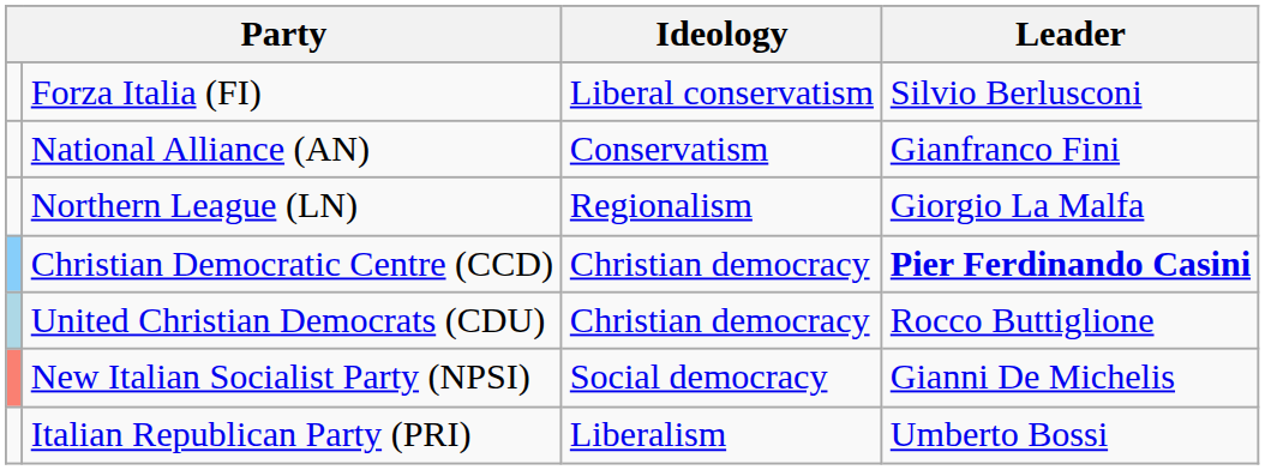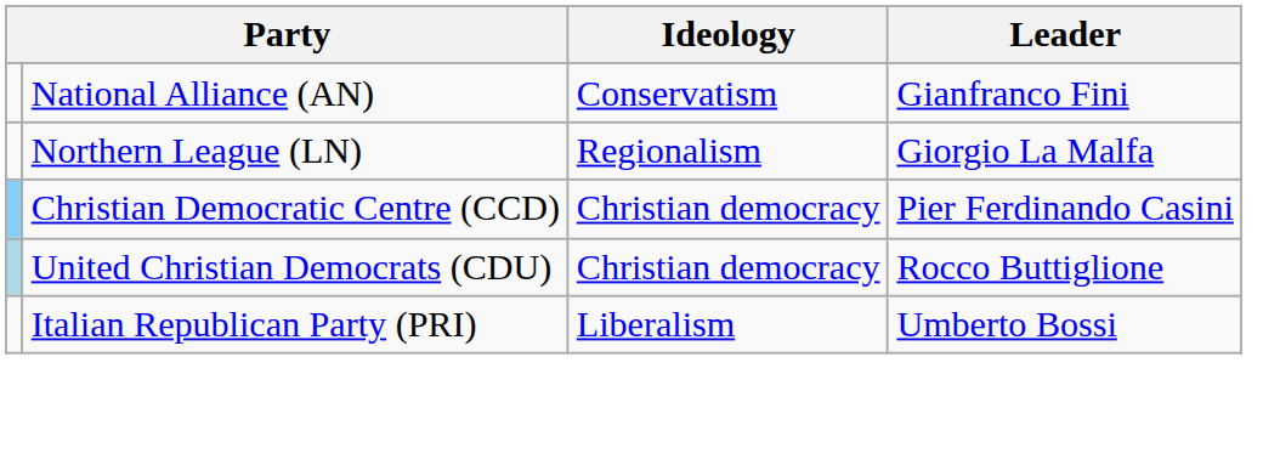- row: Forza Italia (FI) | Liberal conservatism | Silvio Berlusconi
Christian Democratic Centre (CCD) | Leader: bold -> normal
- row: New Italian Socialist Party (NPSI) | Social democracy | Gianni De Michelis
